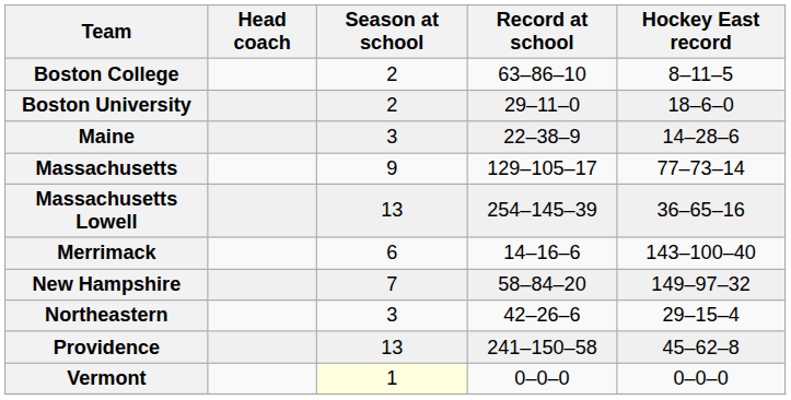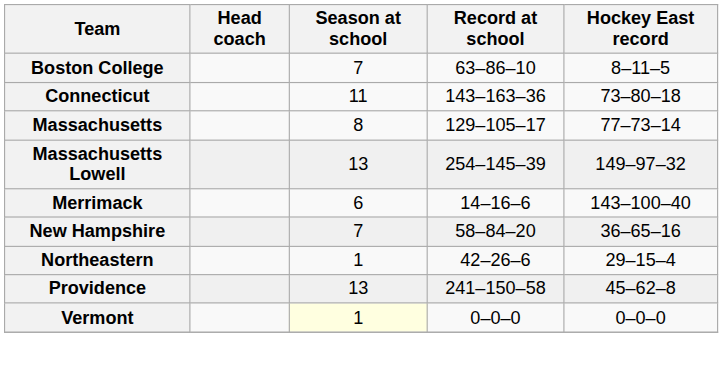Boston College | Season at school: 2 -> 7
- row: Boston University | 2 | 29–11–0 | 18–6–0
+ row: Connecticut | 11 | 143–163–36 | 73–80–18
- row: Maine | 3 | 22–38–9 | 14–28–6
Massachusetts | Season at school: 9 -> 8
Massachusetts Lowell | Hockey East record: 36–65–16 -> 149–97–32
New Hampshire | Hockey East record: 149–97–32 -> 36–65–16
Northeastern | Season at school: 3 -> 1
